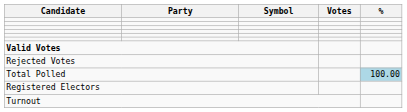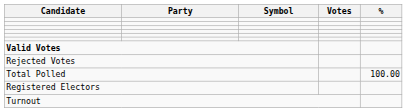Total Polled | %: lightblue background -> no background
